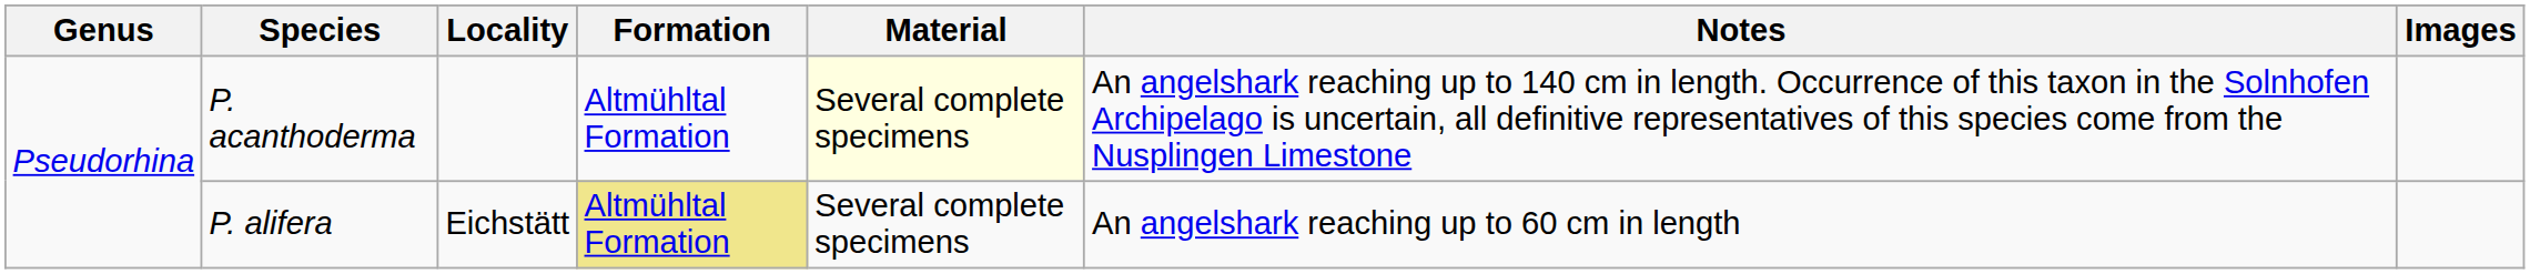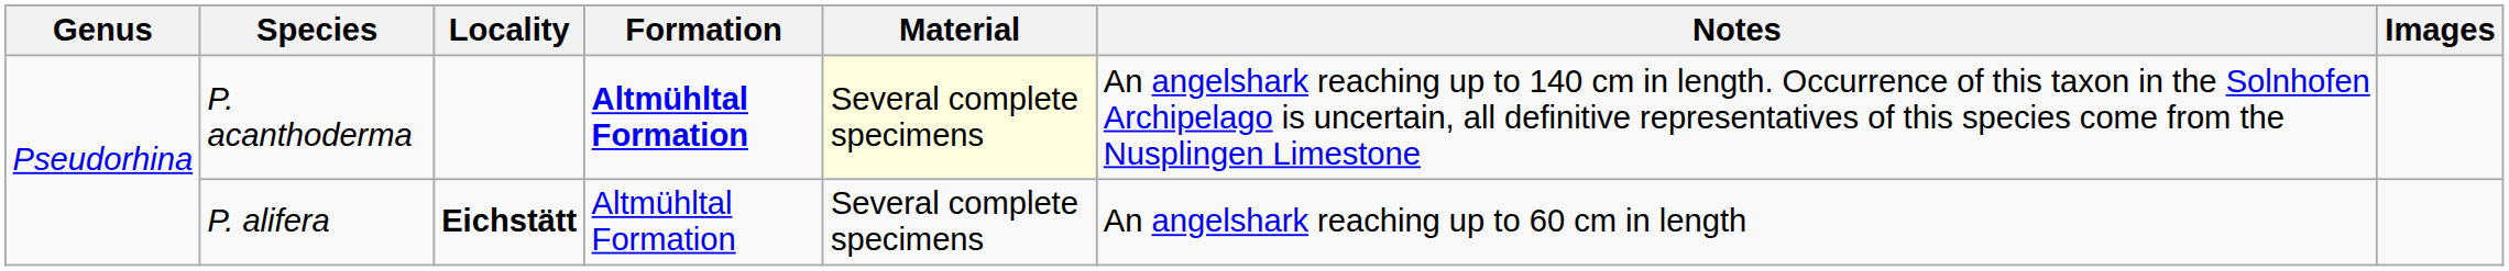P. acanthoderma | Formation: normal -> bold
P. alifera | Locality: normal -> bold
P. alifera | Formation: khaki background -> no background
